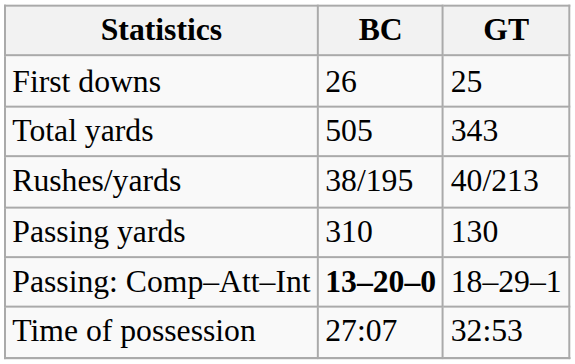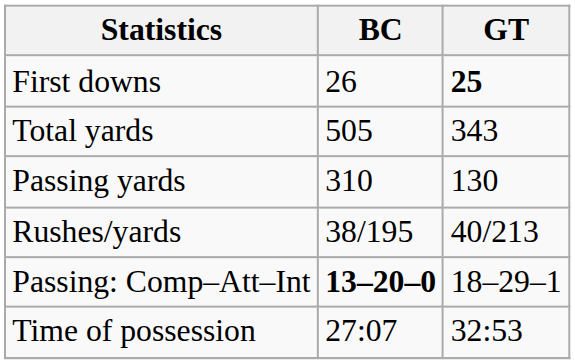First downs | GT: normal -> bold
rows swapped: Rushes/yards <-> Passing yards
